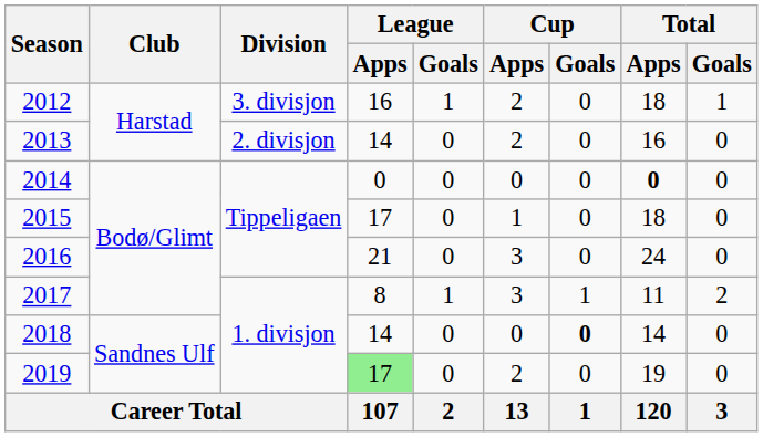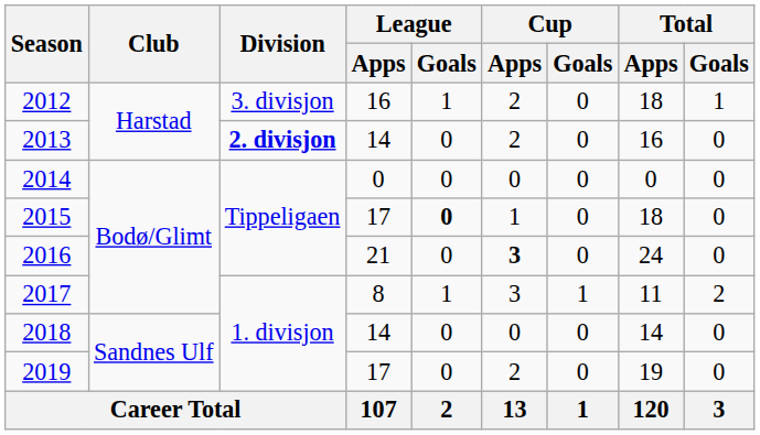2013 | Division: normal -> bold
2014 | Total / Apps: bold -> normal
2015 | League / Goals: normal -> bold
2016 | Cup / Apps: normal -> bold
2018 | Cup / Goals: bold -> normal
2019 | League / Apps: lightgreen background -> no background
